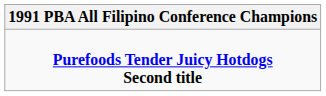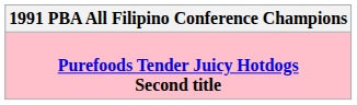row 2 | column 1: no background -> pink background
